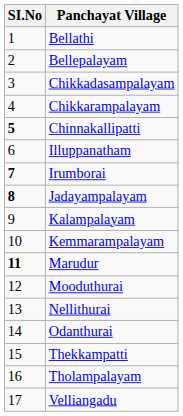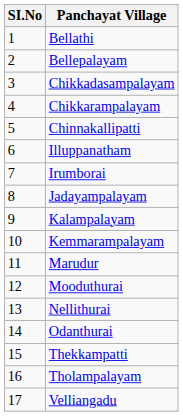Chinnakallipatti | SI.No: bold -> normal
Irumborai | SI.No: bold -> normal
Jadayampalayam | SI.No: bold -> normal
Marudur | SI.No: bold -> normal
